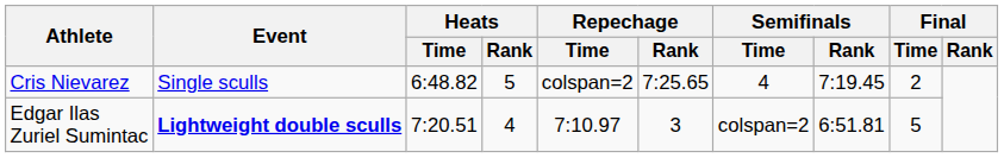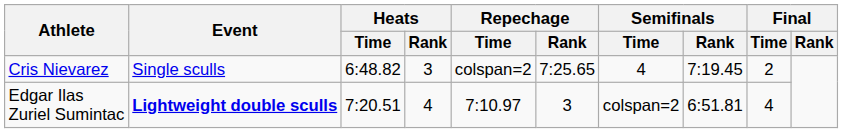Cris Nievarez | Heats / Rank: 5 -> 3
Edgar Ilas Zuriel Sumintac | Final / Time: 5 -> 4
